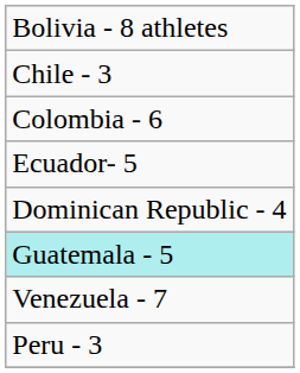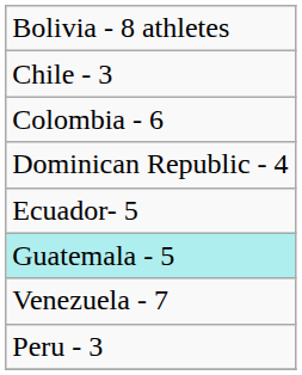row 4 | column 1: Ecuador- 5 -> Dominican Republic - 4
row 5 | column 1: Dominican Republic - 4 -> Ecuador- 5
